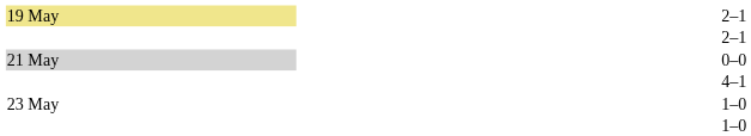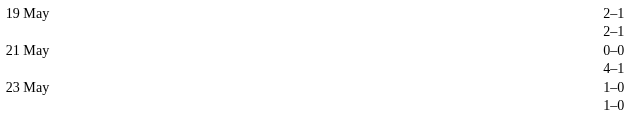19 May | column 1: khaki background -> no background
21 May | column 1: lightgrey background -> no background
